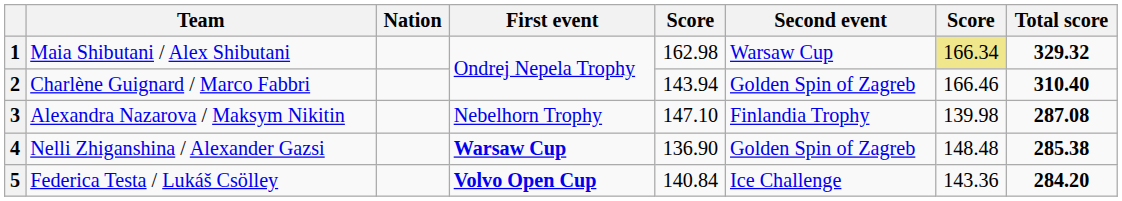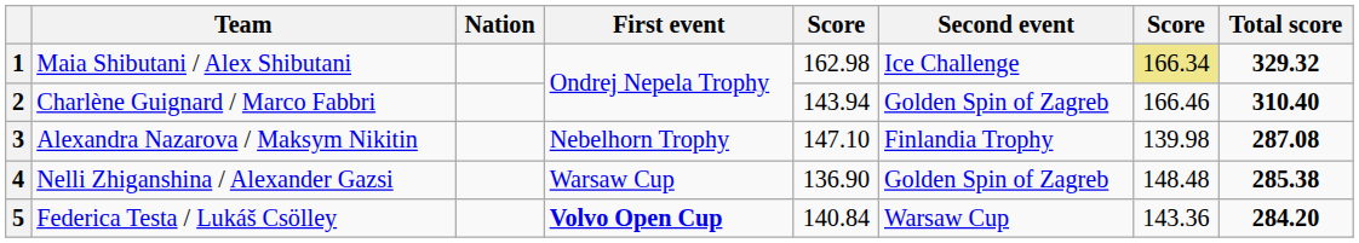1 | Second event: Warsaw Cup -> Ice Challenge
4 | First event: bold -> normal
5 | Second event: Ice Challenge -> Warsaw Cup
